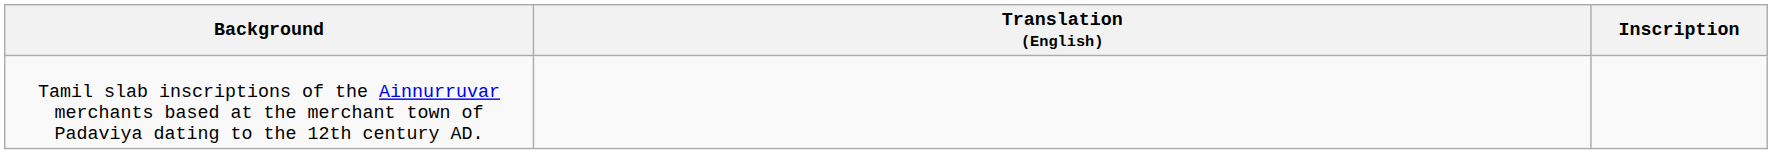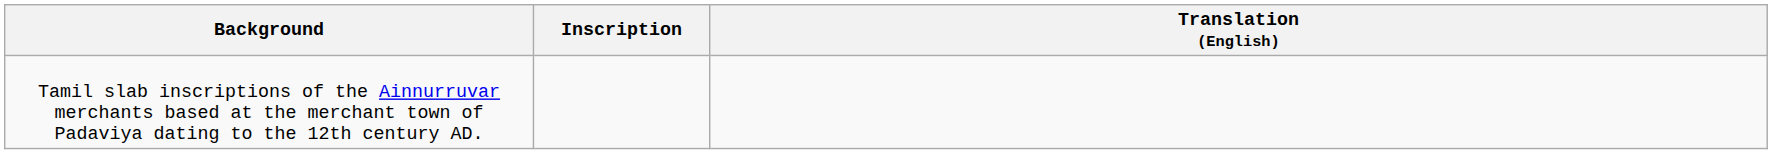columns swapped: Translation (English) <-> Inscription
